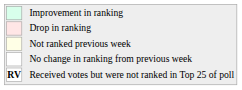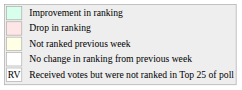Received votes but were not ranked in Top 25 of poll | column 1: bold -> normal
